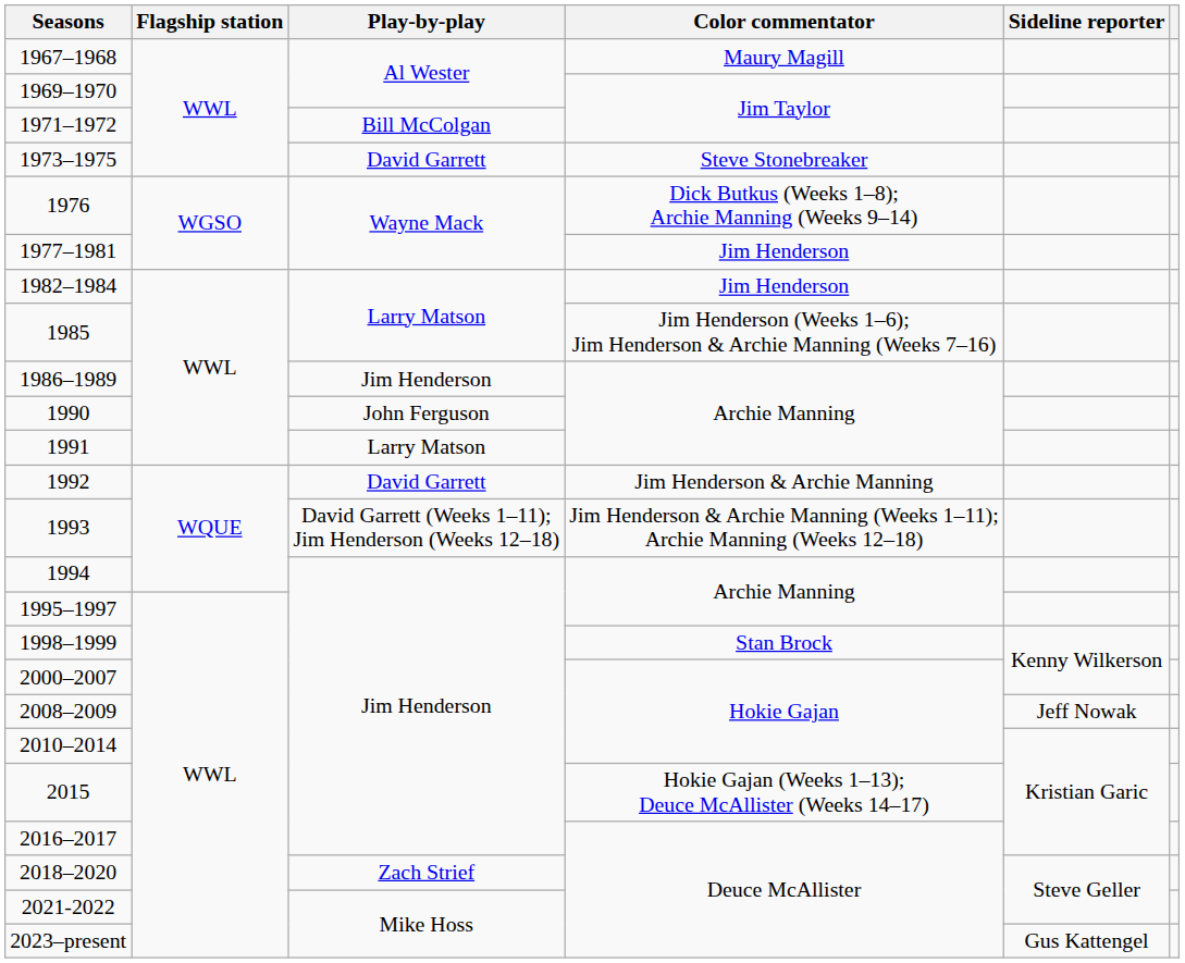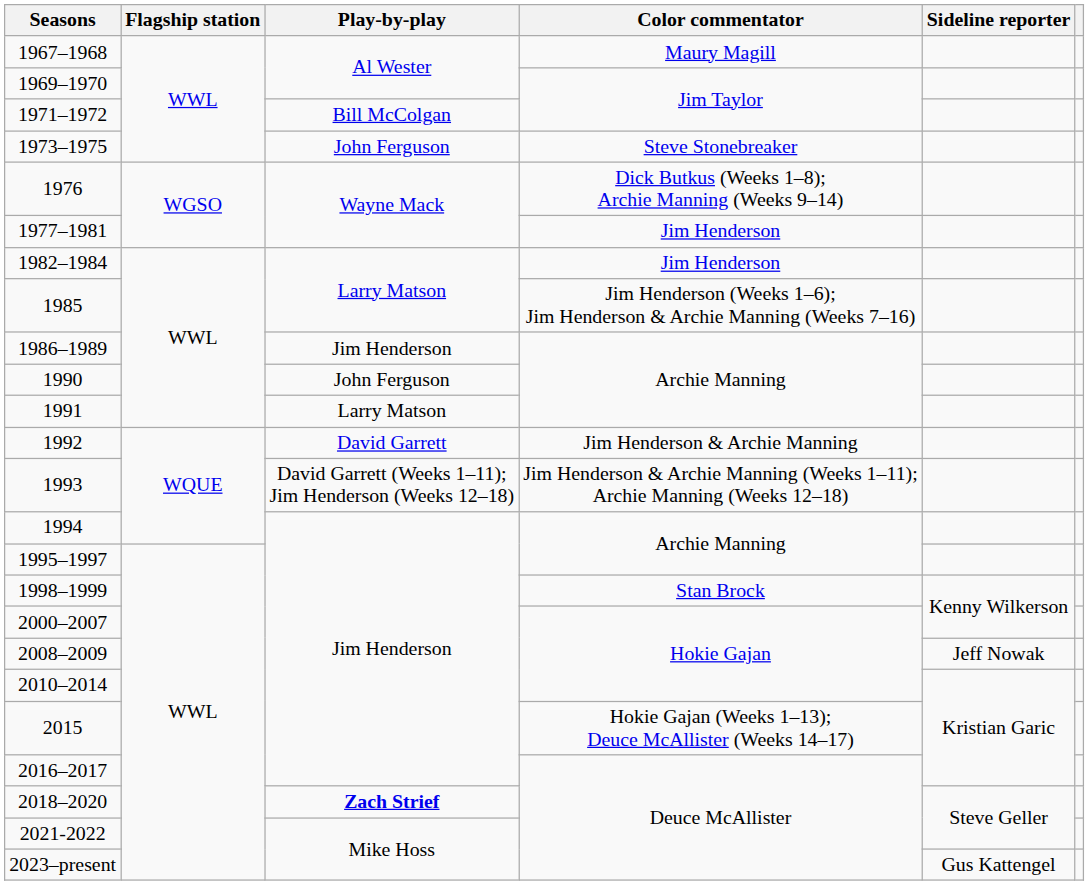1973–1975 | Play-by-play: David Garrett -> John Ferguson
2018–2020 | Play-by-play: normal -> bold
